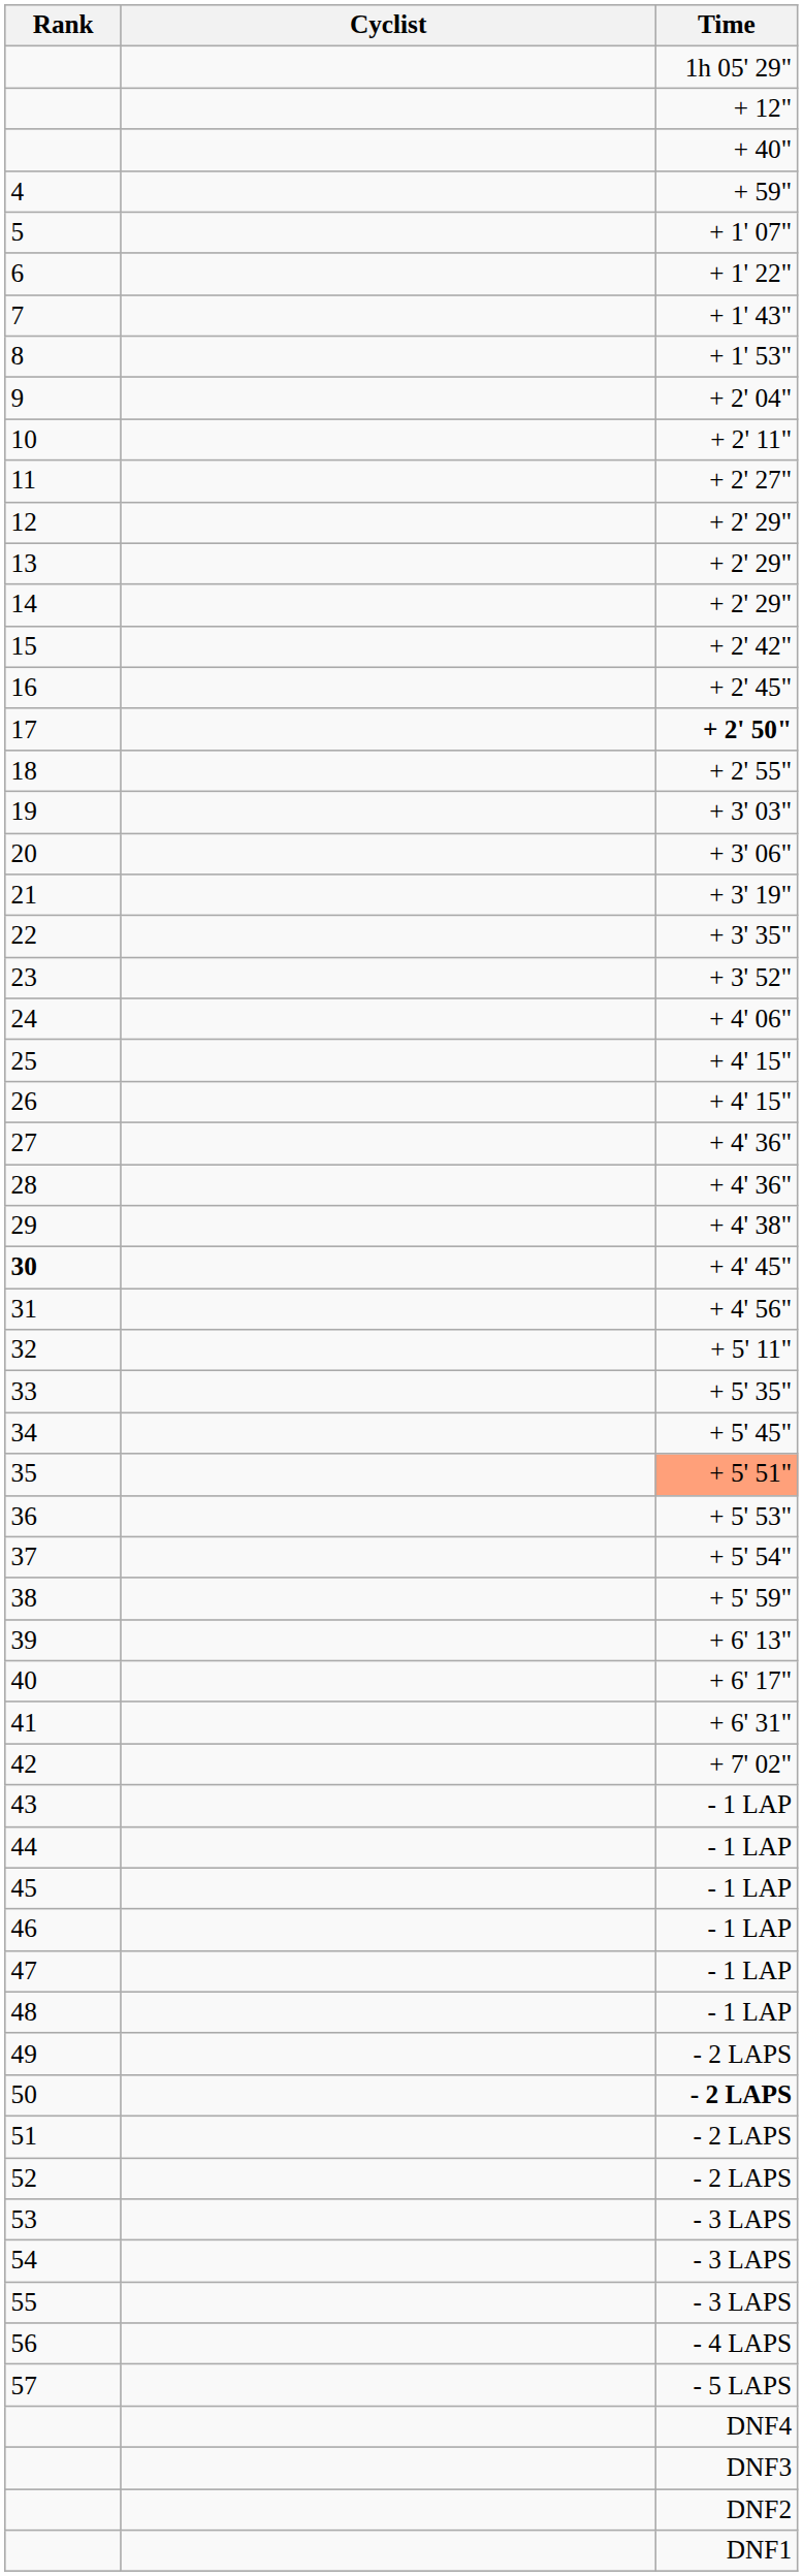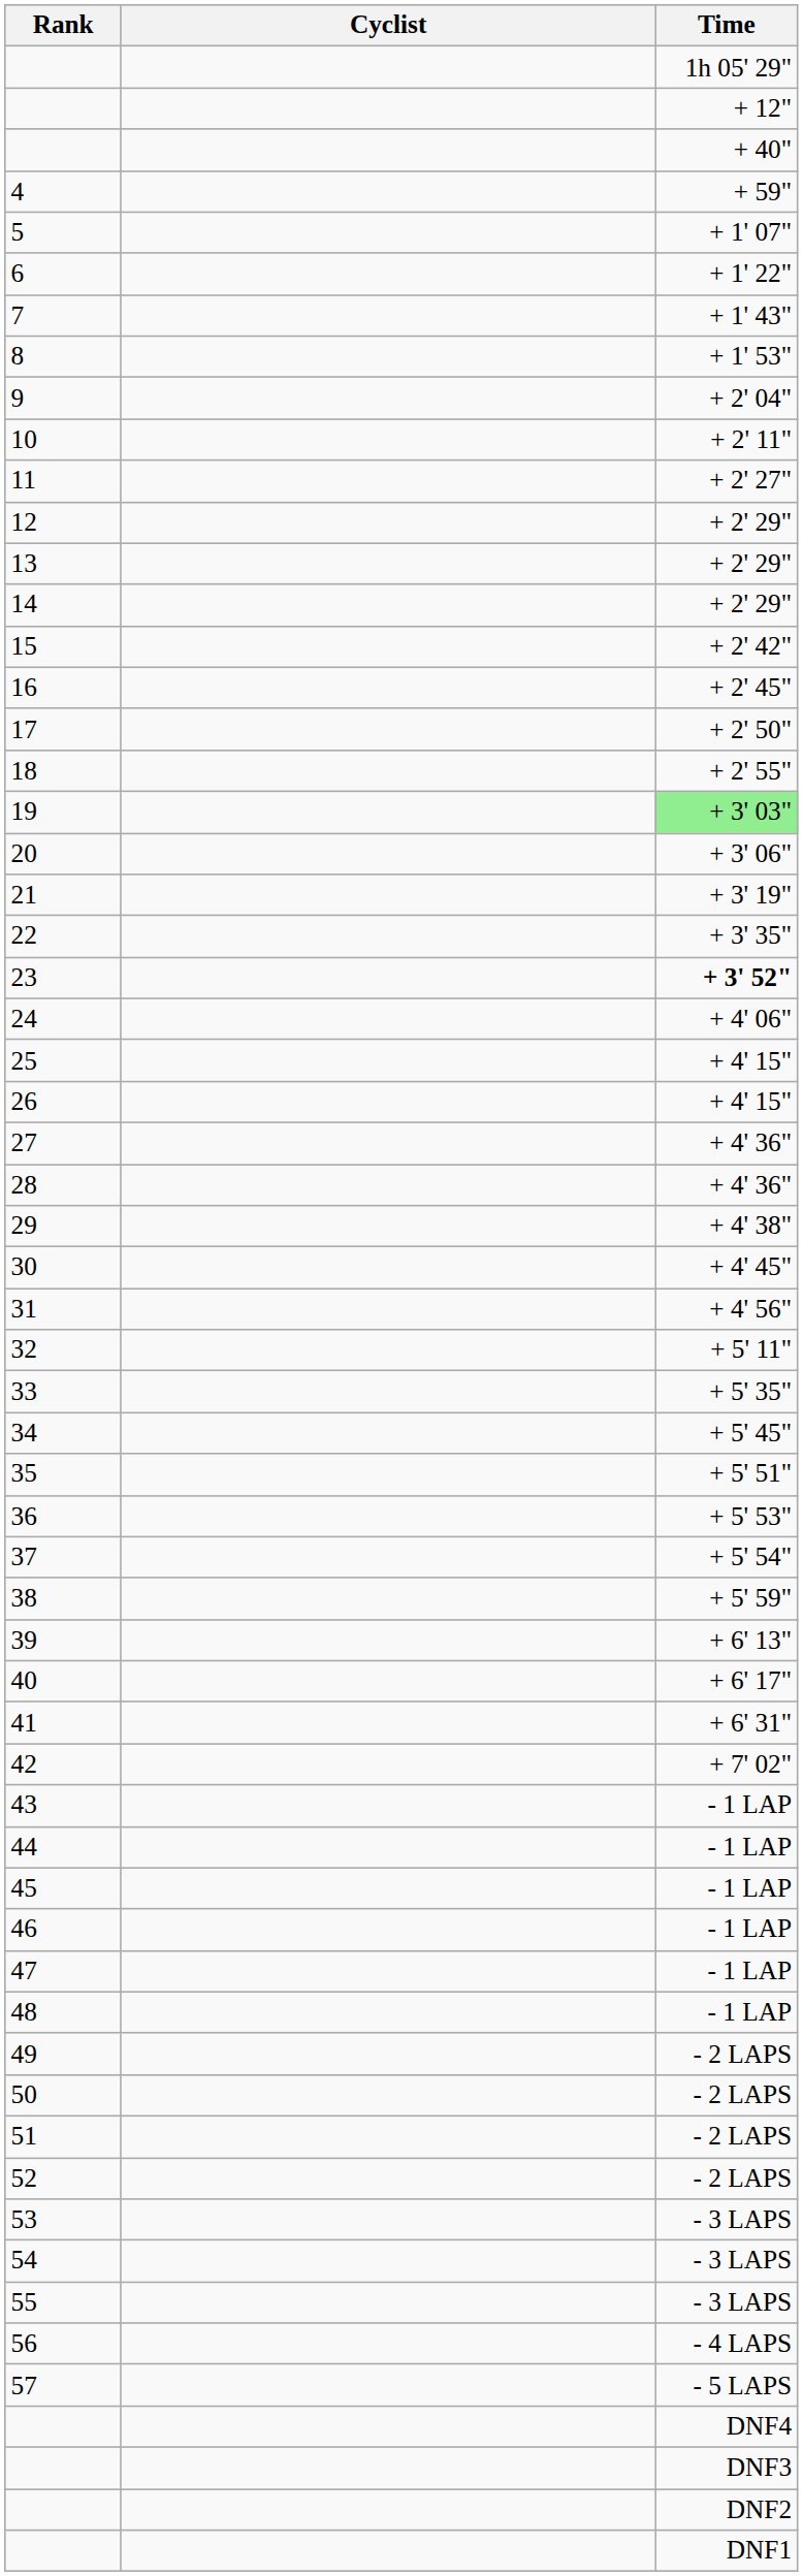17 | Time: bold -> normal
19 | Time: no background -> lightgreen background
23 | Time: normal -> bold
30 | Rank: bold -> normal
35 | Time: lightsalmon background -> no background
50 | Time: bold -> normal
